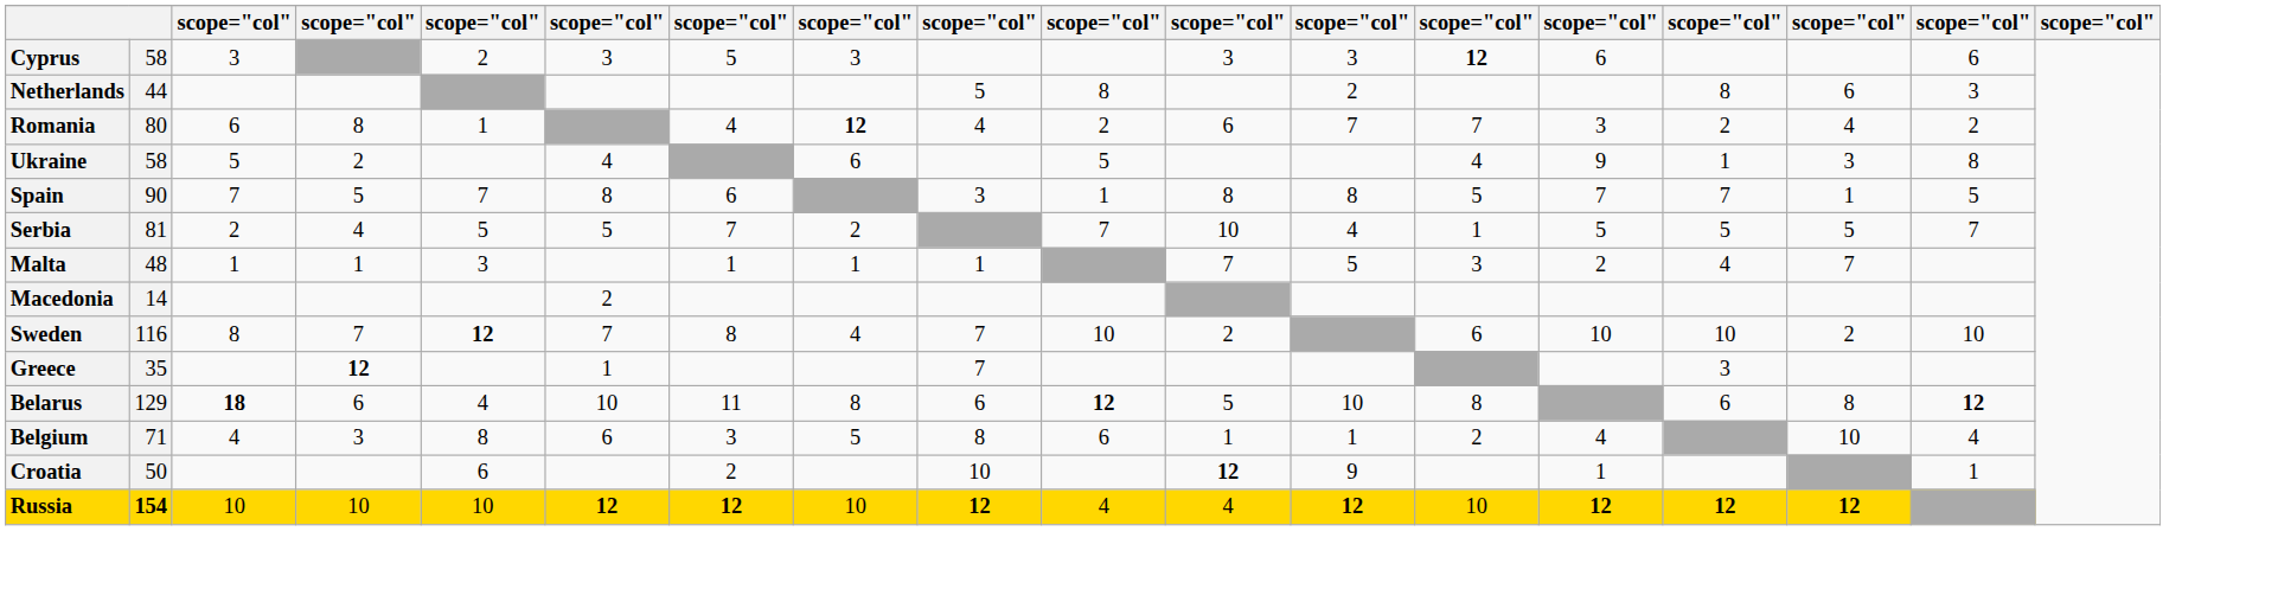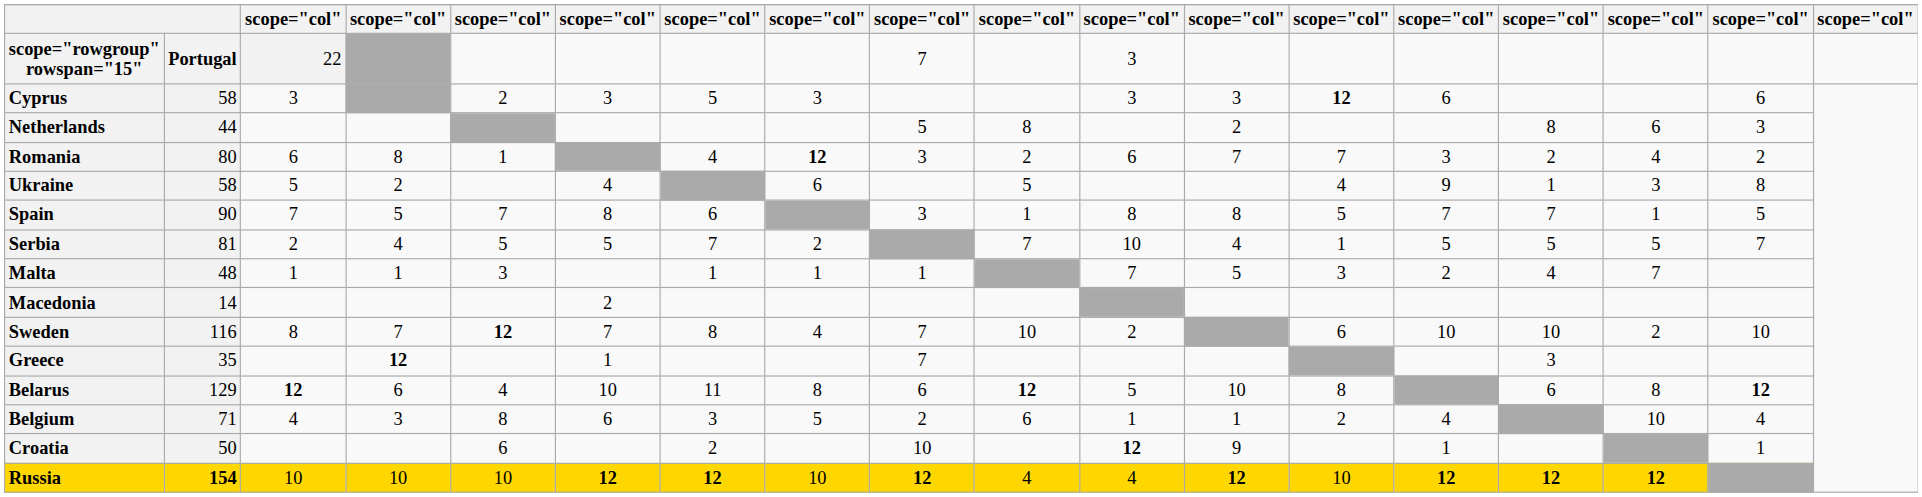+ row: scope="rowgroup" rowspan="15" | Portugal | 22 | 7 | 3
Romania | column 9: 4 -> 3
Belarus | column 3: 18 -> 12
Belgium | column 9: 8 -> 2
